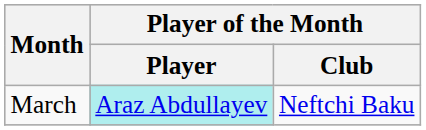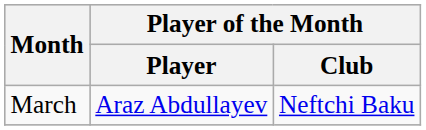March | Player of the Month / Player: paleturquoise background -> no background
